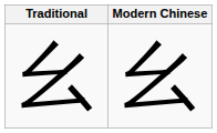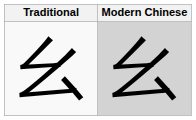row 2 | Modern Chinese: no background -> lightgrey background
